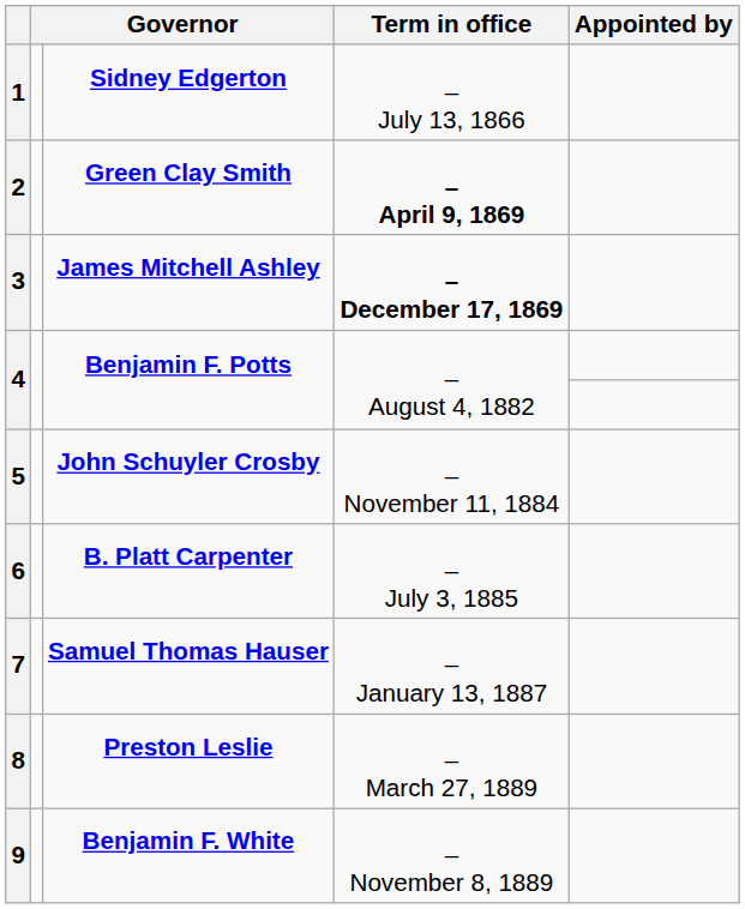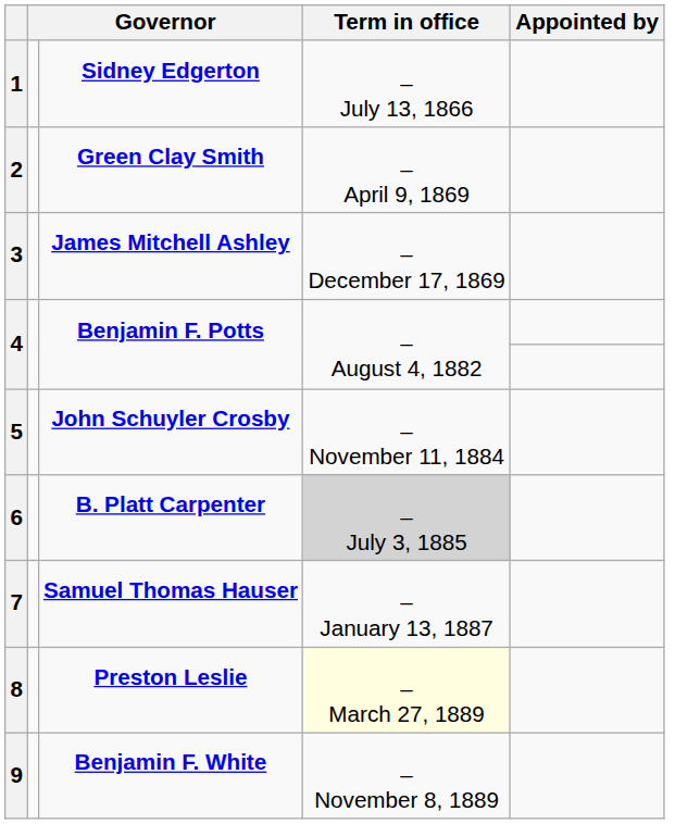2 | Term in office: bold -> normal
3 | Term in office: bold -> normal
6 | Term in office: no background -> lightgrey background
8 | Term in office: no background -> lightyellow background
